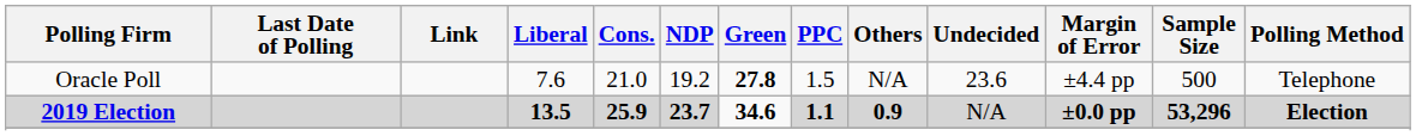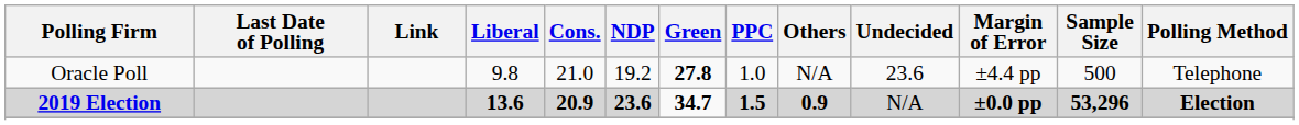Oracle Poll | Liberal: 7.6 -> 9.8
Oracle Poll | PPC: 1.5 -> 1.0
2019 Election | Liberal: 13.5 -> 13.6
2019 Election | Cons.: 25.9 -> 20.9
2019 Election | NDP: 23.7 -> 23.6
2019 Election | Green: 34.6 -> 34.7
2019 Election | PPC: 1.1 -> 1.5
